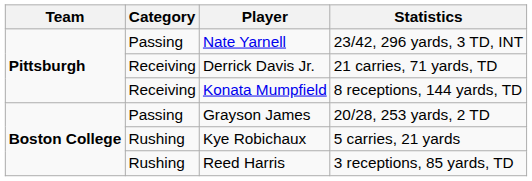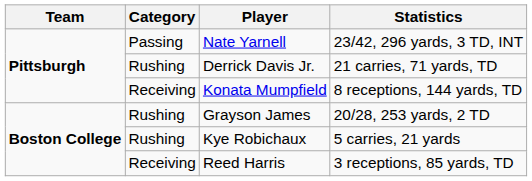Derrick Davis Jr. | Category: Receiving -> Rushing
Grayson James | Category: Passing -> Rushing
Reed Harris | Category: Rushing -> Receiving
